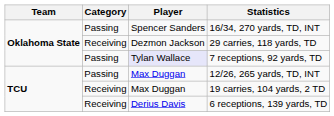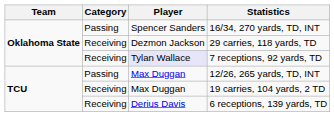7 receptions, 92 yards, TD | Category: Passing -> Receiving
